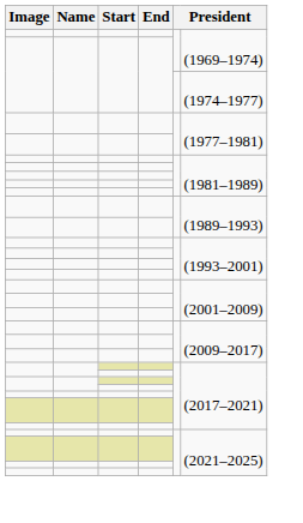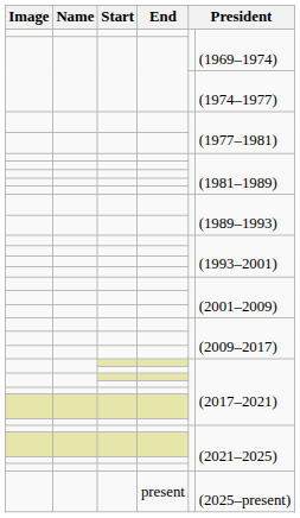+ row: present | (2025–present)
